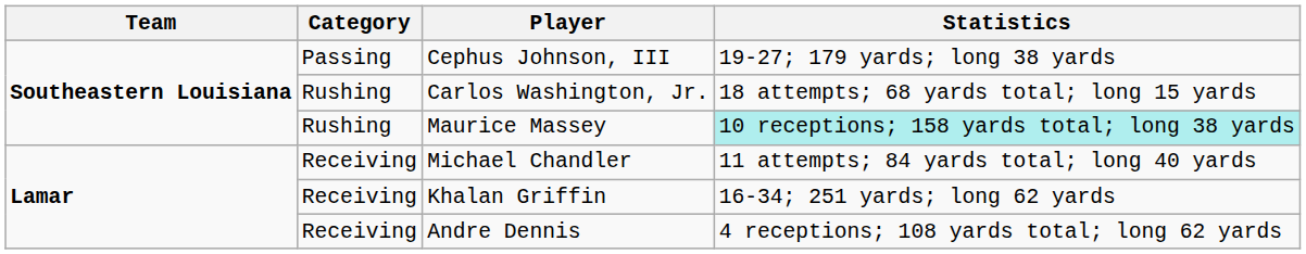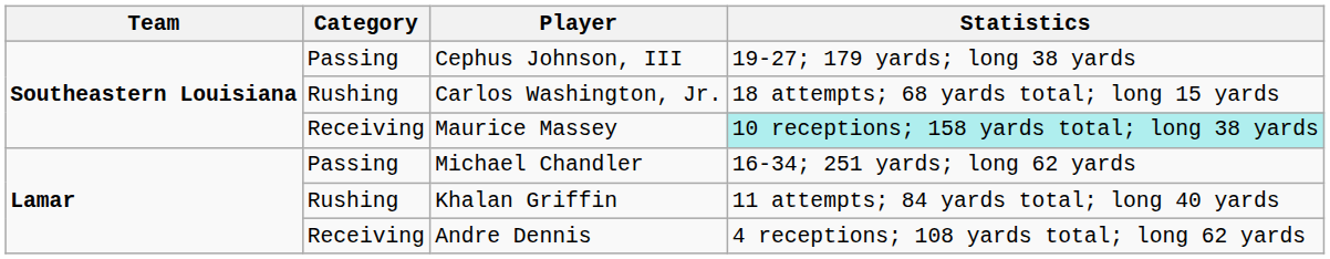Maurice Massey | Category: Rushing -> Receiving
Michael Chandler | Category: Receiving -> Passing
Michael Chandler | Statistics: 11 attempts; 84 yards total; long 40 yards -> 16-34; 251 yards; long 62 yards
Khalan Griffin | Category: Receiving -> Rushing
Khalan Griffin | Statistics: 16-34; 251 yards; long 62 yards -> 11 attempts; 84 yards total; long 40 yards
